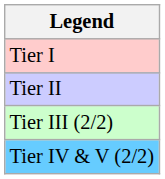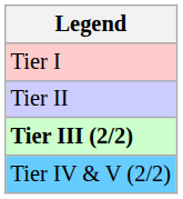row 4 | column 1: normal -> bold
